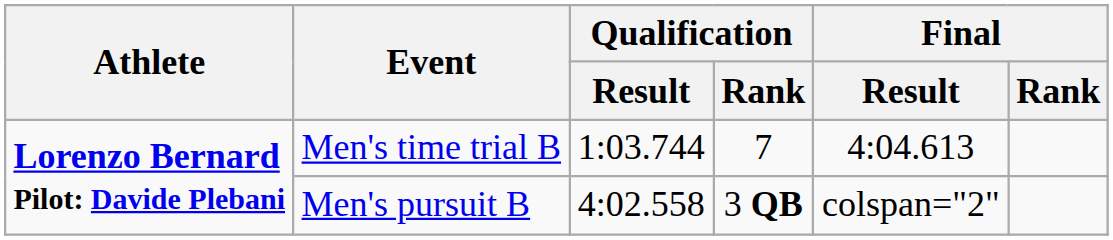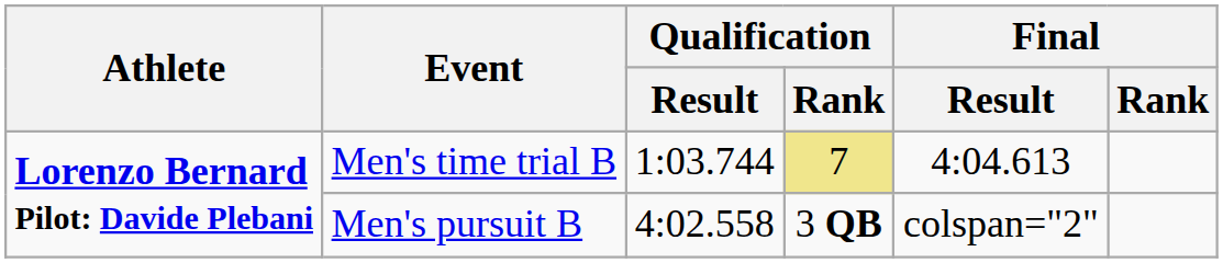Men's time trial B | Qualification / Rank: no background -> khaki background
